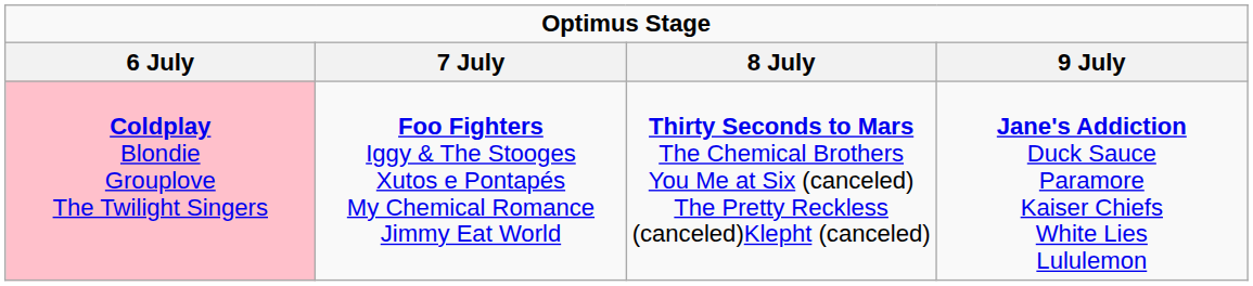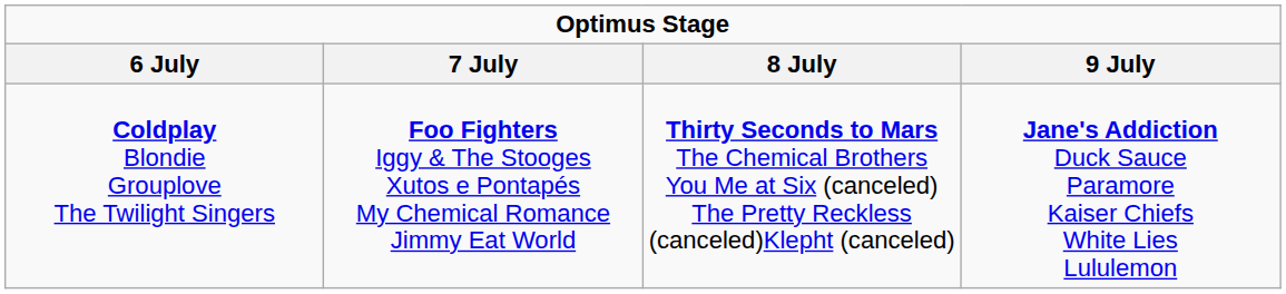Coldplay Blondie Grouplove The Twilight Singers | 6 July: pink background -> no background
